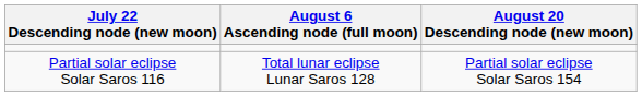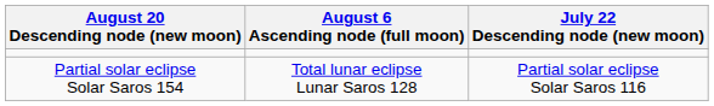columns swapped: July 22 Descending node (new moon) <-> August 20 Descending node (new moon)
